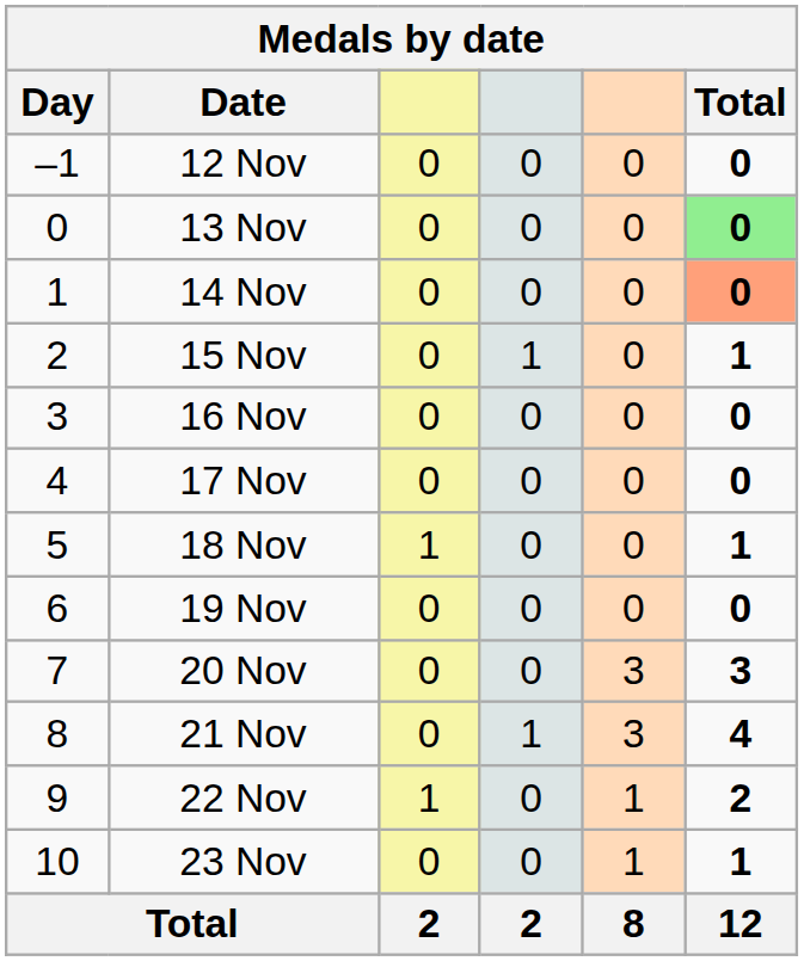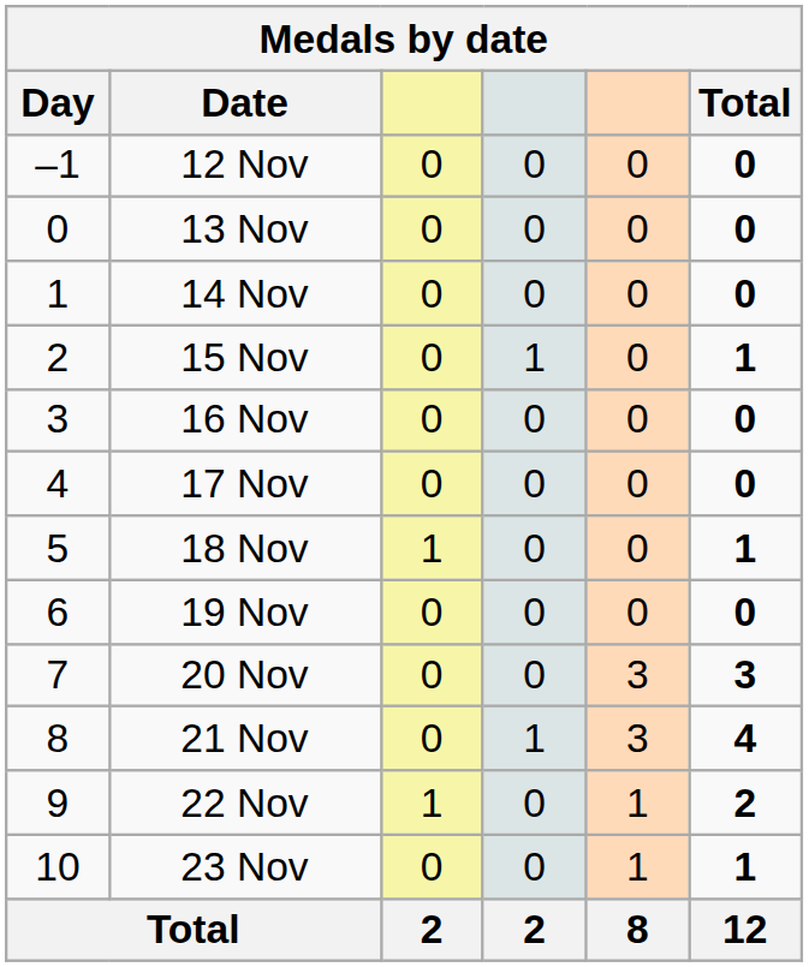13 Nov | Total: lightgreen background -> no background
14 Nov | Total: lightsalmon background -> no background
